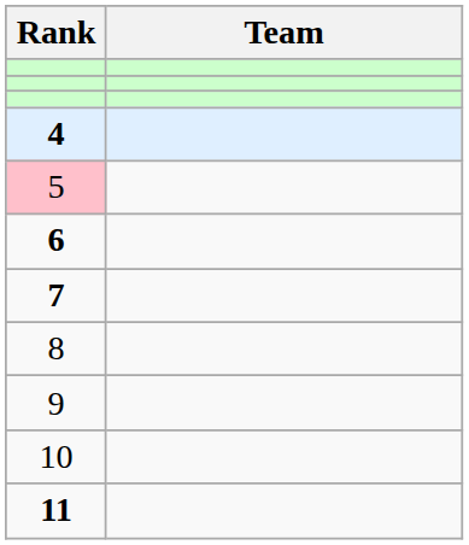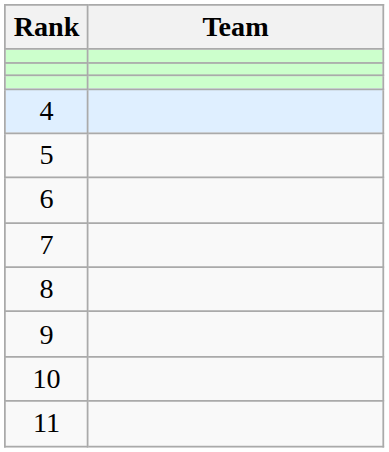row 5 | Rank: bold -> normal
row 6 | Rank: pink background -> no background
row 7 | Rank: bold -> normal
row 8 | Rank: bold -> normal
row 12 | Rank: bold -> normal
